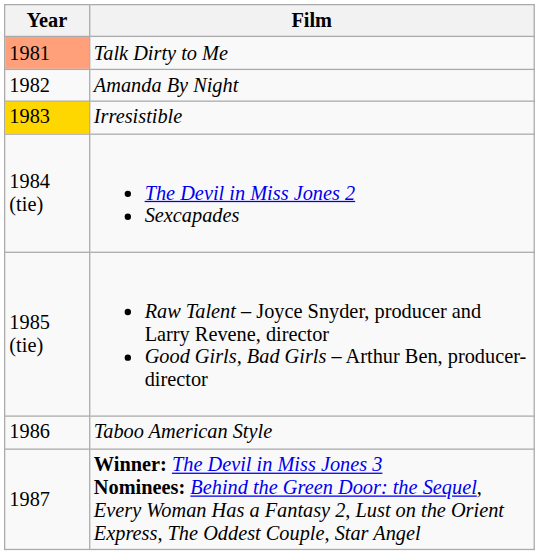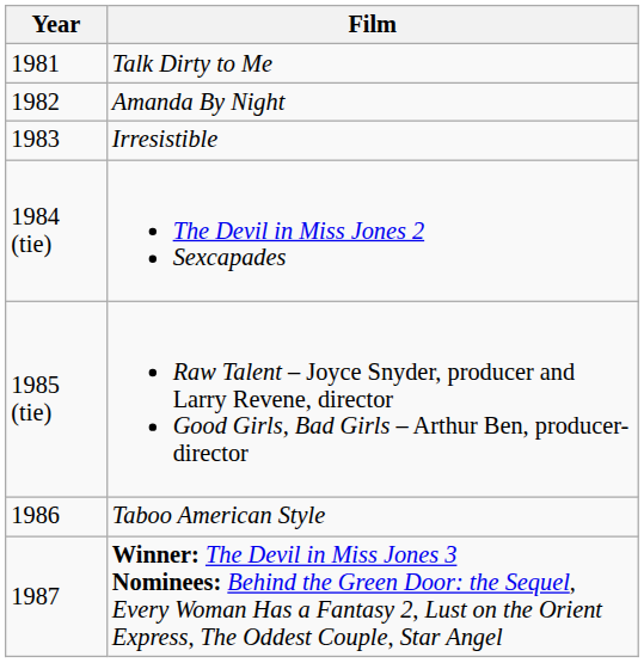Talk Dirty to Me | Year: lightsalmon background -> no background
Irresistible | Year: gold background -> no background
